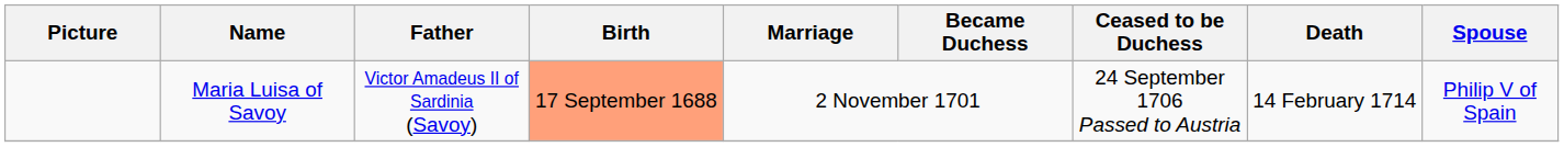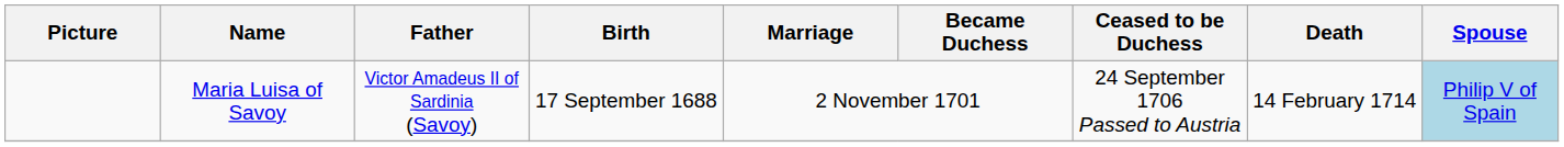Maria Luisa of Savoy | Birth: lightsalmon background -> no background
Maria Luisa of Savoy | Spouse: no background -> lightblue background
